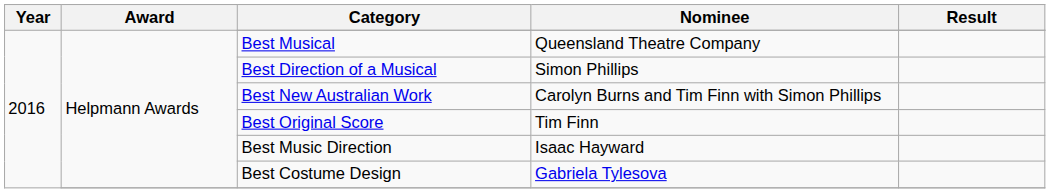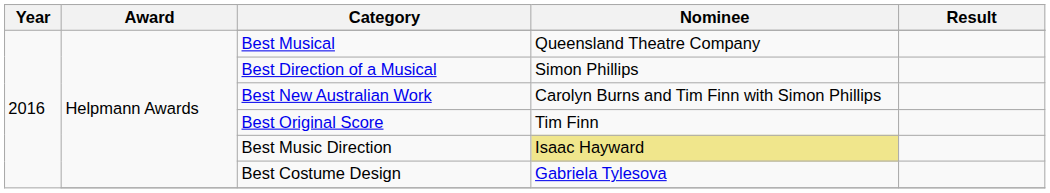Best Music Direction | Nominee: no background -> khaki background
